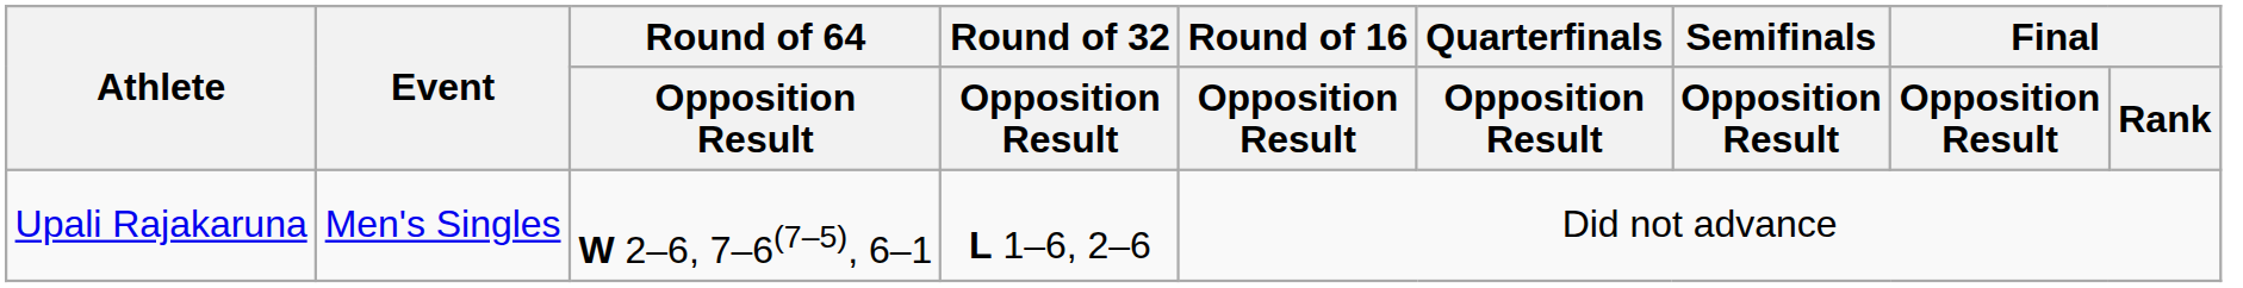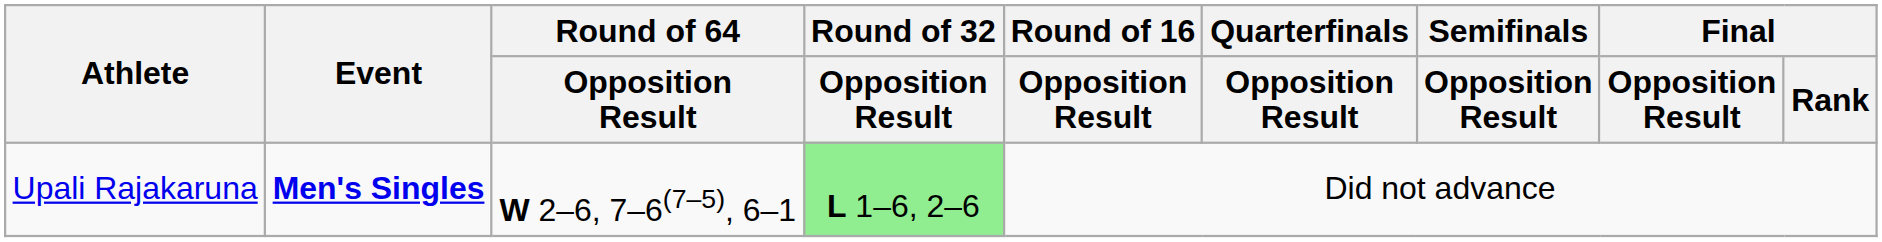Upali Rajakaruna | Event: normal -> bold
Upali Rajakaruna | Round of 32 / Opposition Result: no background -> lightgreen background
